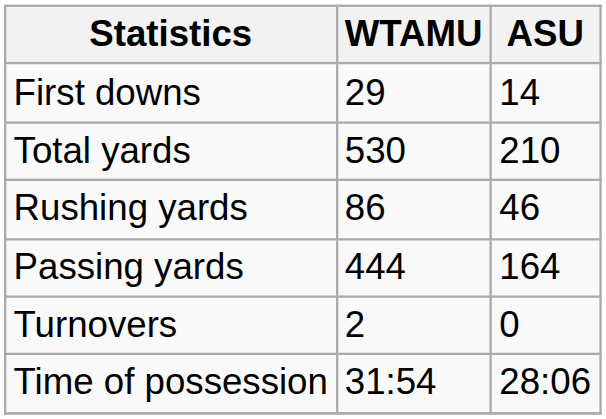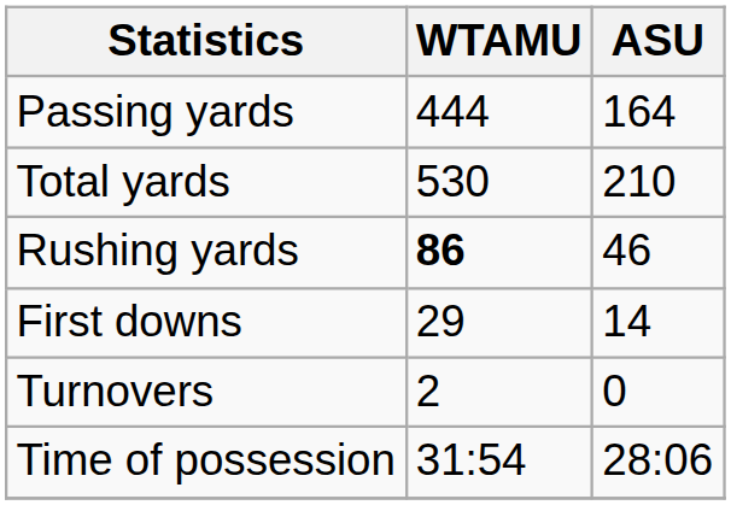rows swapped: First downs <-> Passing yards
Rushing yards | WTAMU: normal -> bold
